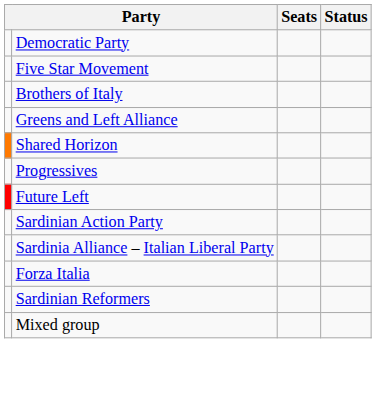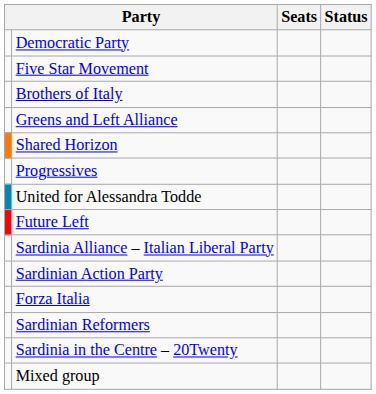+ row: United for Alessandra Todde
rows swapped: Sardinian Action Party <-> Sardinia Alliance – Italian Liberal Party
+ row: Sardinia in the Centre – 20Twenty
